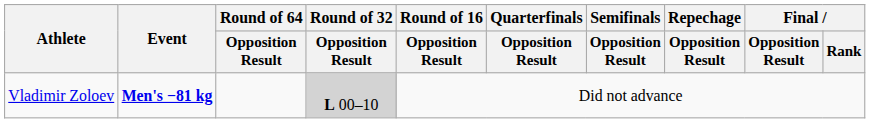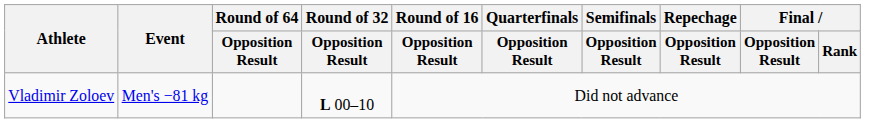Vladimir Zoloev | Event: bold -> normal
Vladimir Zoloev | Round of 32 / Opposition Result: lightgrey background -> no background
